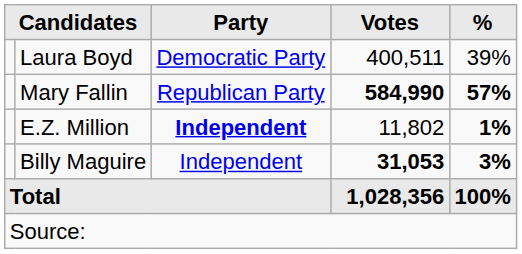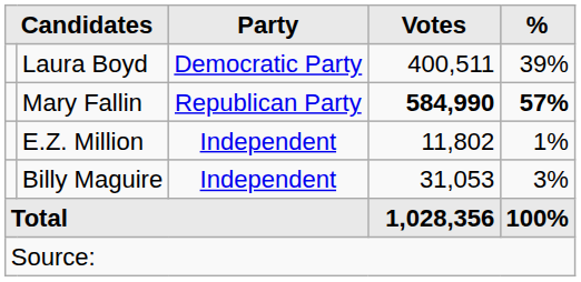E.Z. Million | Party: bold -> normal
E.Z. Million | %: bold -> normal
Billy Maguire | Votes: bold -> normal
Billy Maguire | %: bold -> normal
